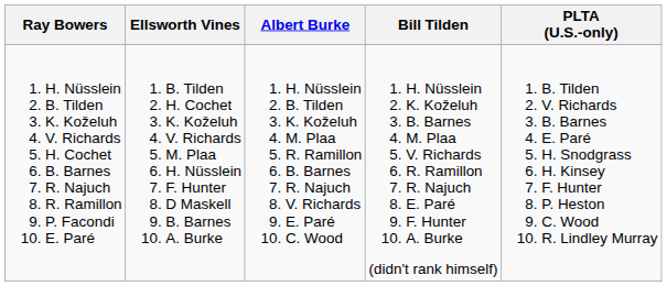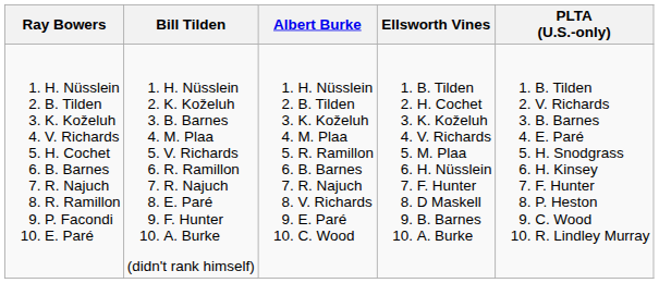columns swapped: Ellsworth Vines <-> Bill Tilden
